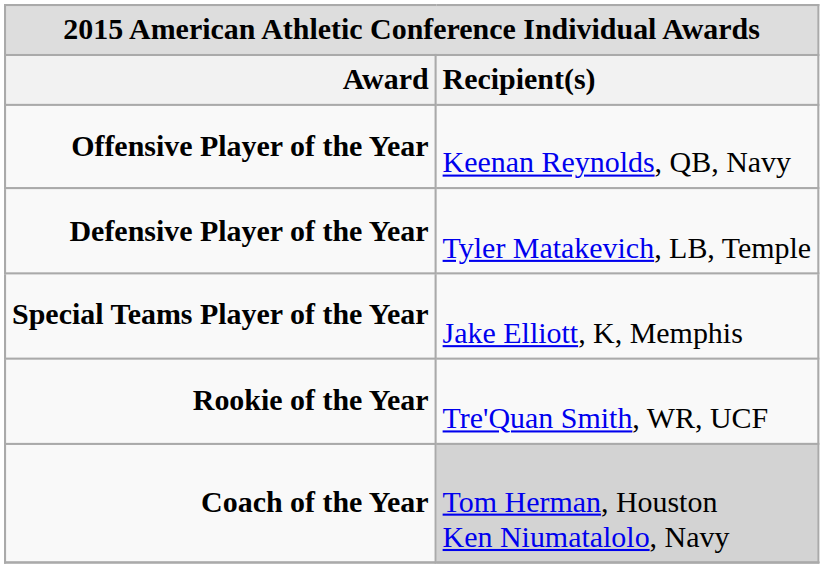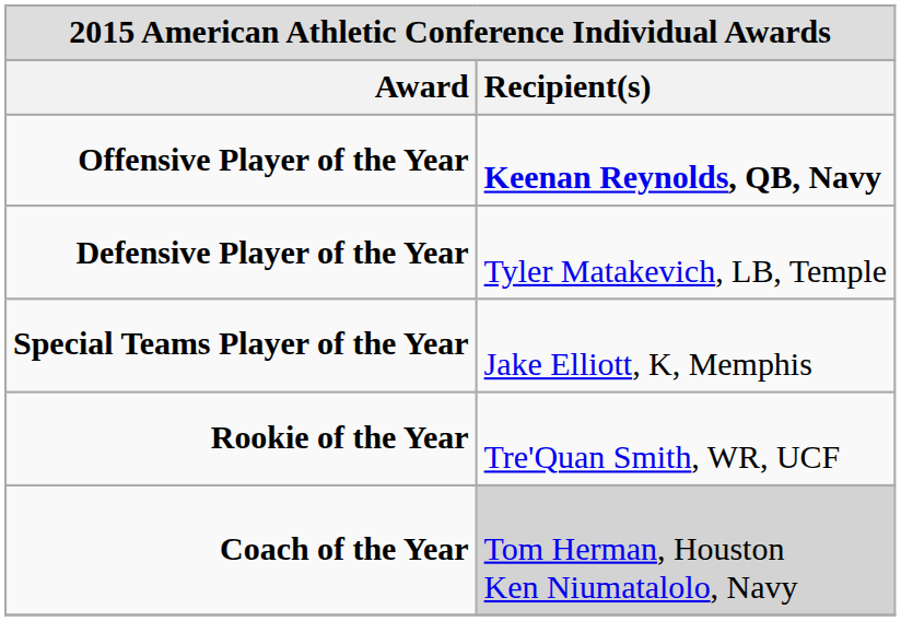Offensive Player of the Year | Recipient(s): normal -> bold
